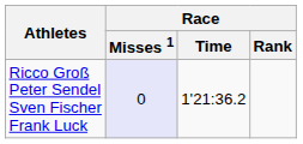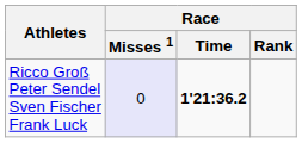Ricco Groß Peter Sendel Sven Fischer Frank Luck | Race / Time: normal -> bold
